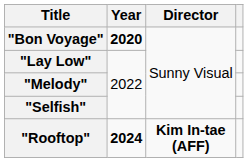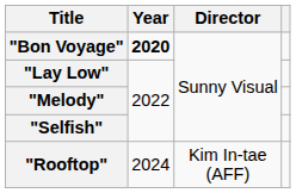"Rooftop" | Year: bold -> normal
"Rooftop" | Director: bold -> normal
